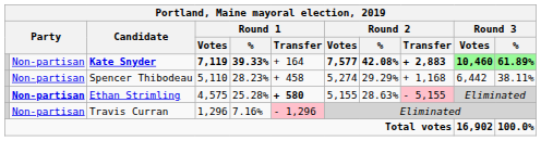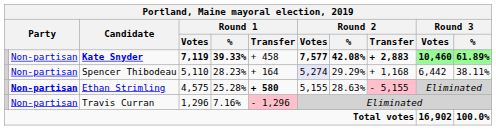Kate Snyder | Round 1 / Transfer: + 164 -> + 458
Spencer Thibodeau | Round 1 / Transfer: + 458 -> + 164
Spencer Thibodeau | Round 2 / Votes: no background -> lavender background
